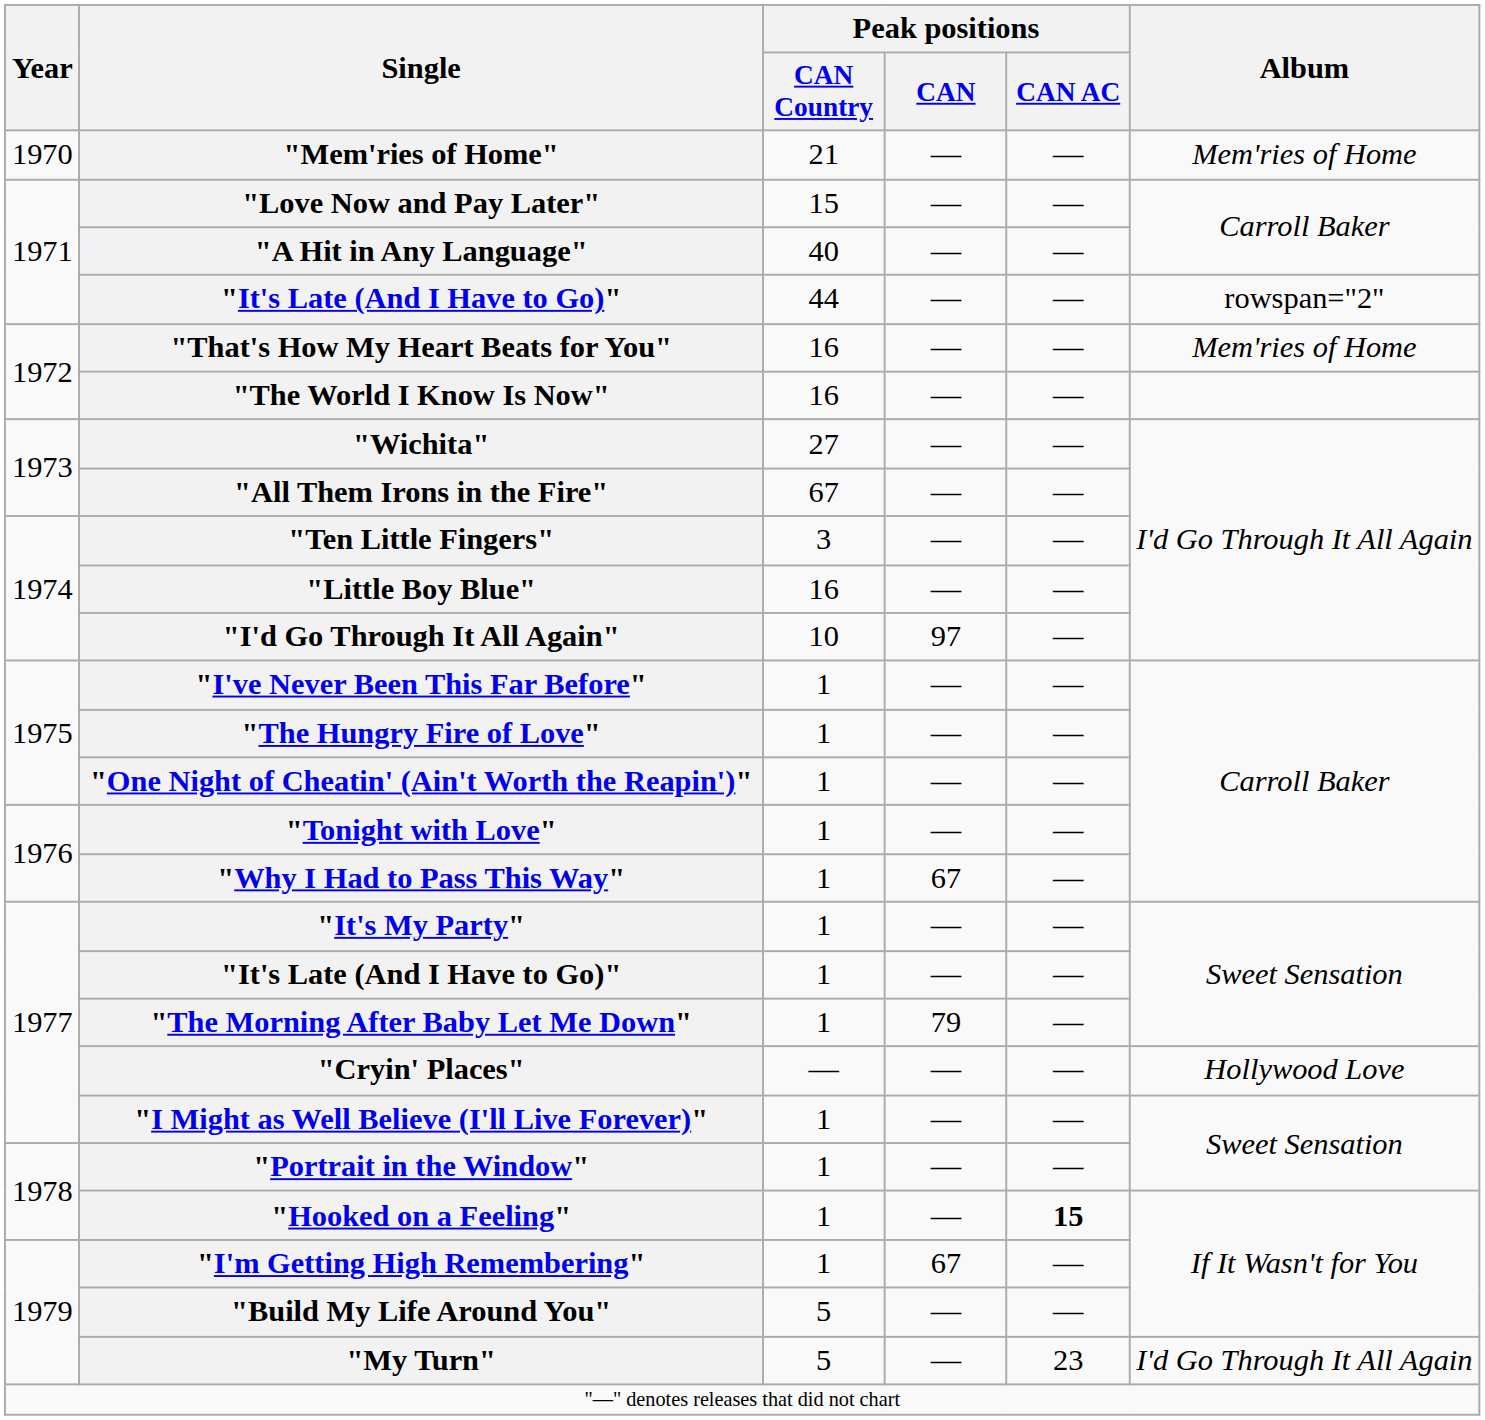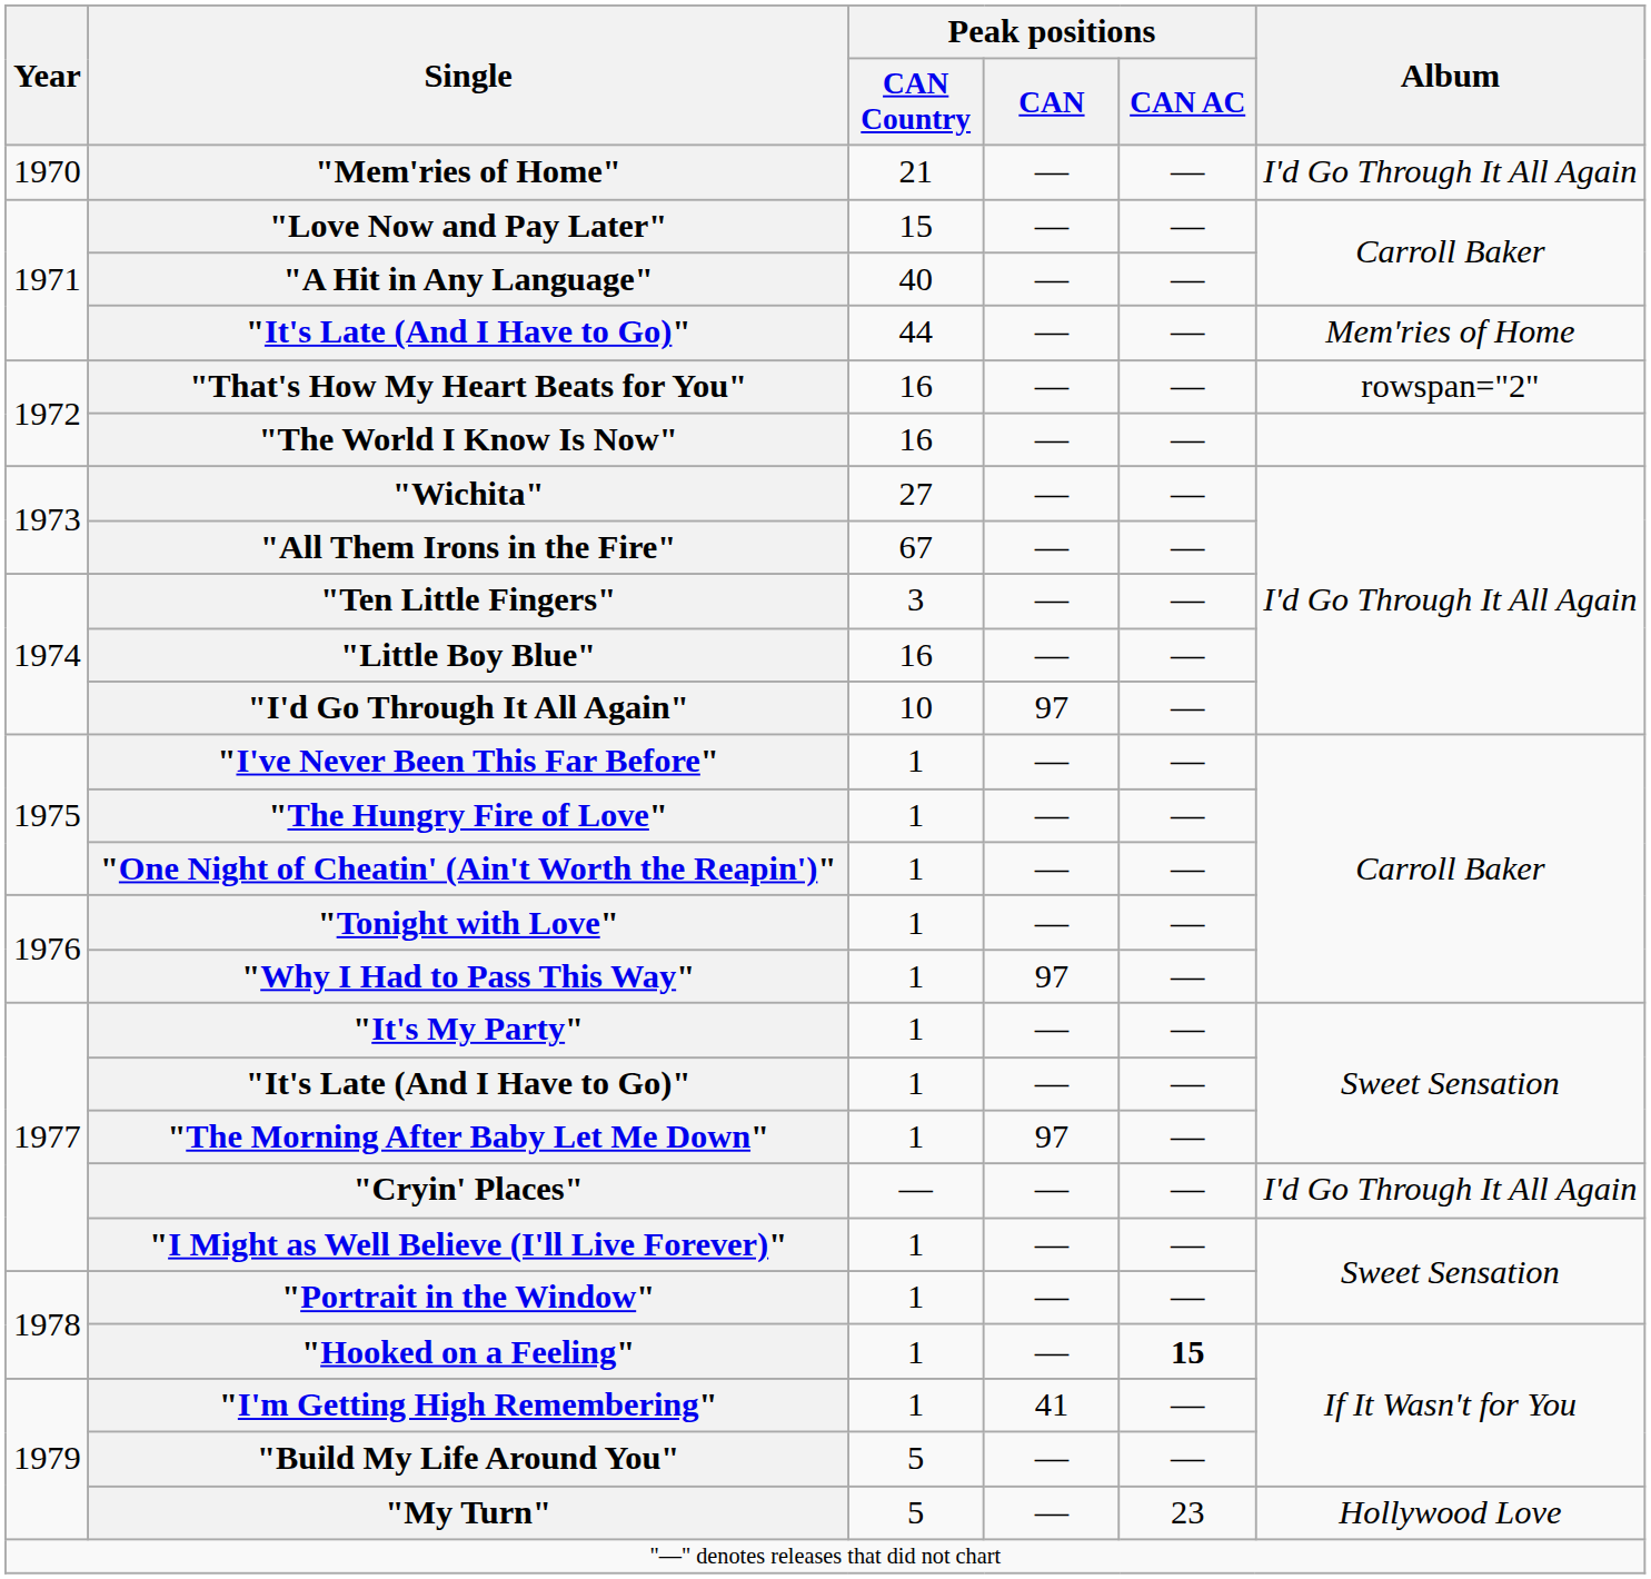"Mem'ries of Home" | Album: Mem'ries of Home -> I'd Go Through It All Again
"It's Late (And I Have to Go)" / 44 | Album: rowspan="2" -> Mem'ries of Home
"That's How My Heart Beats for You" | Album: Mem'ries of Home -> rowspan="2"
"Why I Had to Pass This Way" | Peak positions / CAN: 67 -> 97
"The Morning After Baby Let Me Down" | Peak positions / CAN: 79 -> 97
"Cryin' Places" | Album: Hollywood Love -> I'd Go Through It All Again
"I'm Getting High Remembering" | Peak positions / CAN: 67 -> 41
"My Turn" | Album: I'd Go Through It All Again -> Hollywood Love
